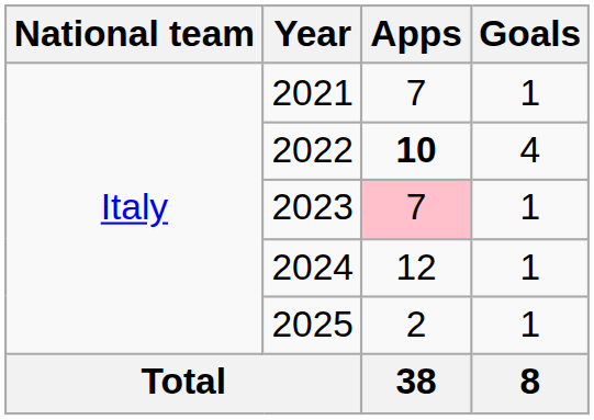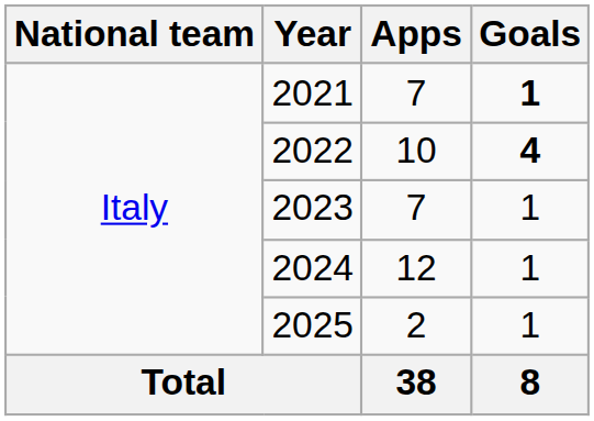2021 | Goals: normal -> bold
2022 | Apps: bold -> normal
2022 | Goals: normal -> bold
2023 | Apps: pink background -> no background
